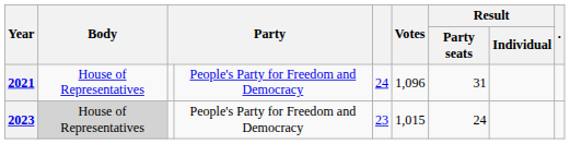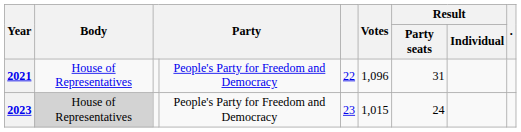2021 | column 5: 24 -> 22
